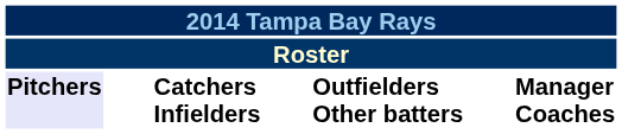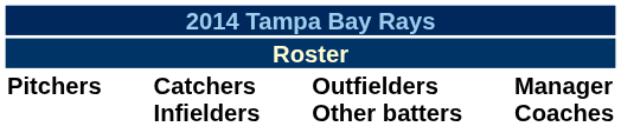Pitchers | column 1: lavender background -> no background
